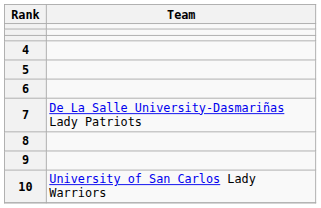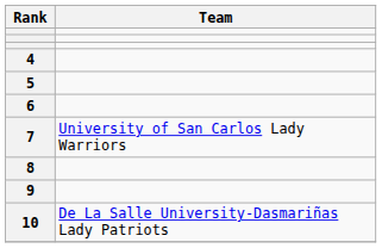row 8 | Team: De La Salle University-Dasmariñas Lady Patriots -> University of San Carlos Lady Warriors
row 11 | Team: University of San Carlos Lady Warriors -> De La Salle University-Dasmariñas Lady Patriots
